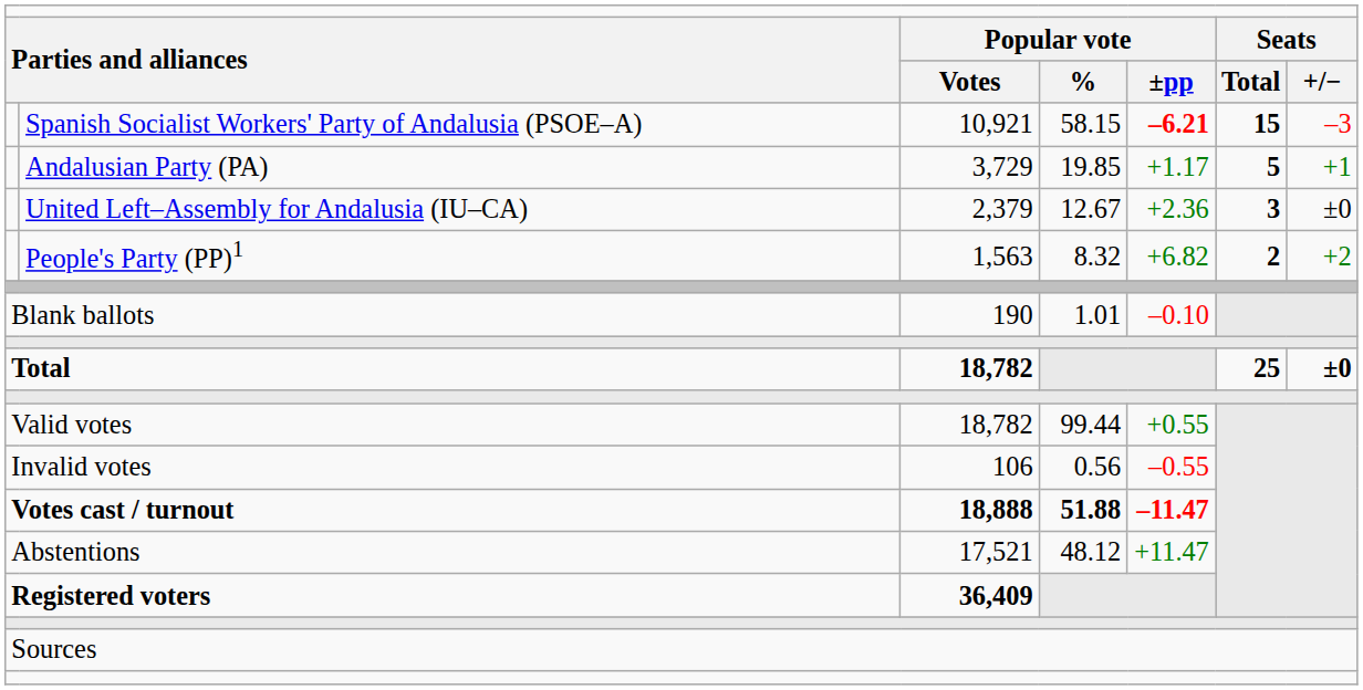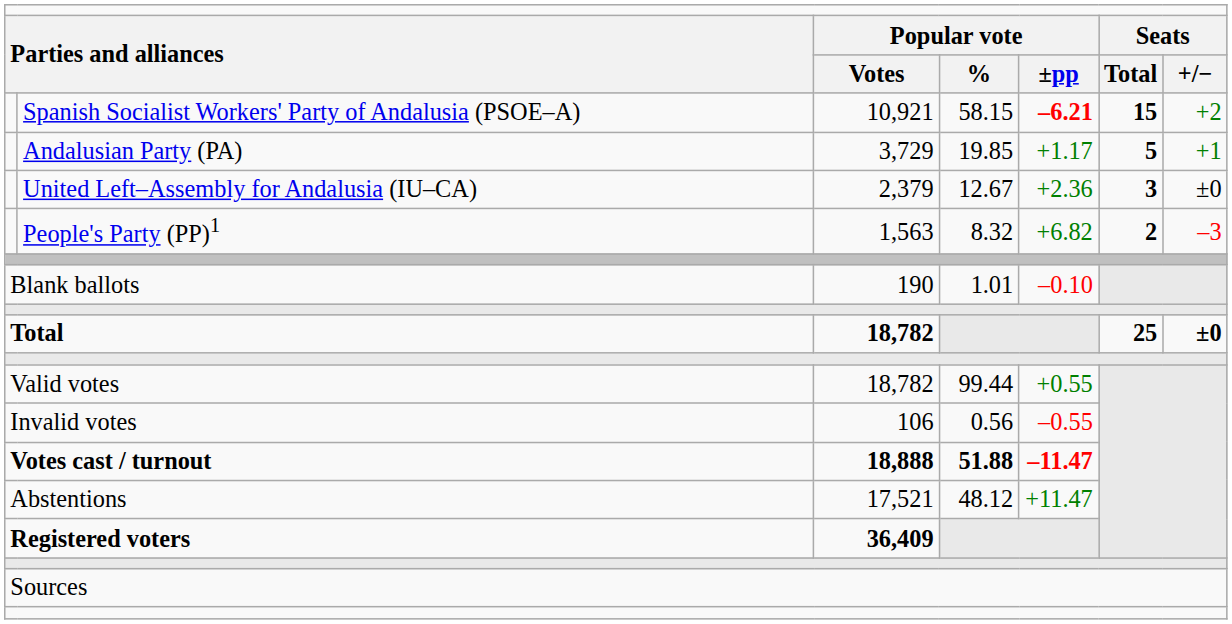Spanish Socialist Workers' Party of Andalusia (PSOE–A) | column 7: –3 -> +2
People's Party (PP)1 | column 7: +2 -> –3
